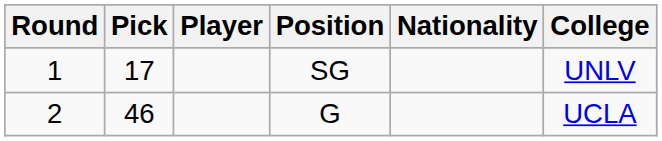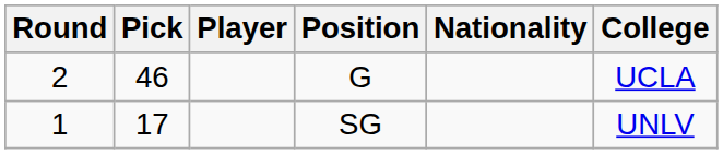rows swapped: SG <-> G
